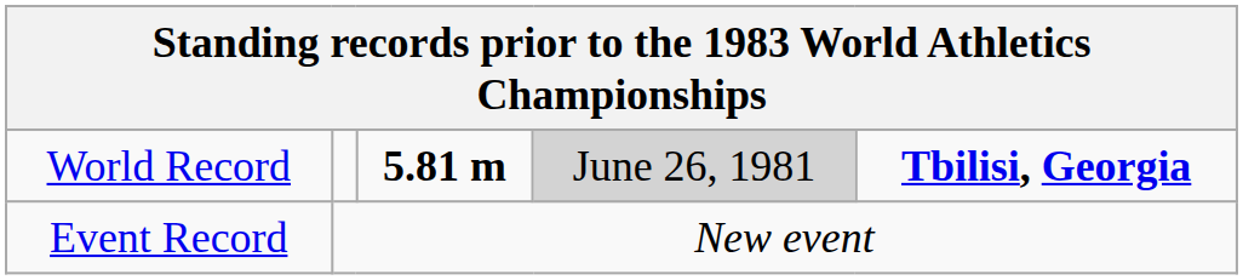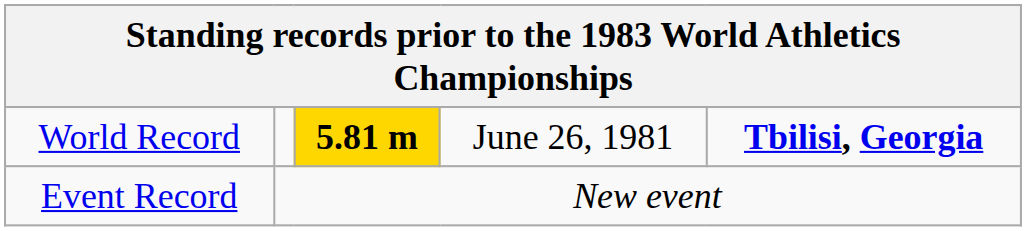World Record | column 3: no background -> gold background
World Record | column 4: lightgrey background -> no background
